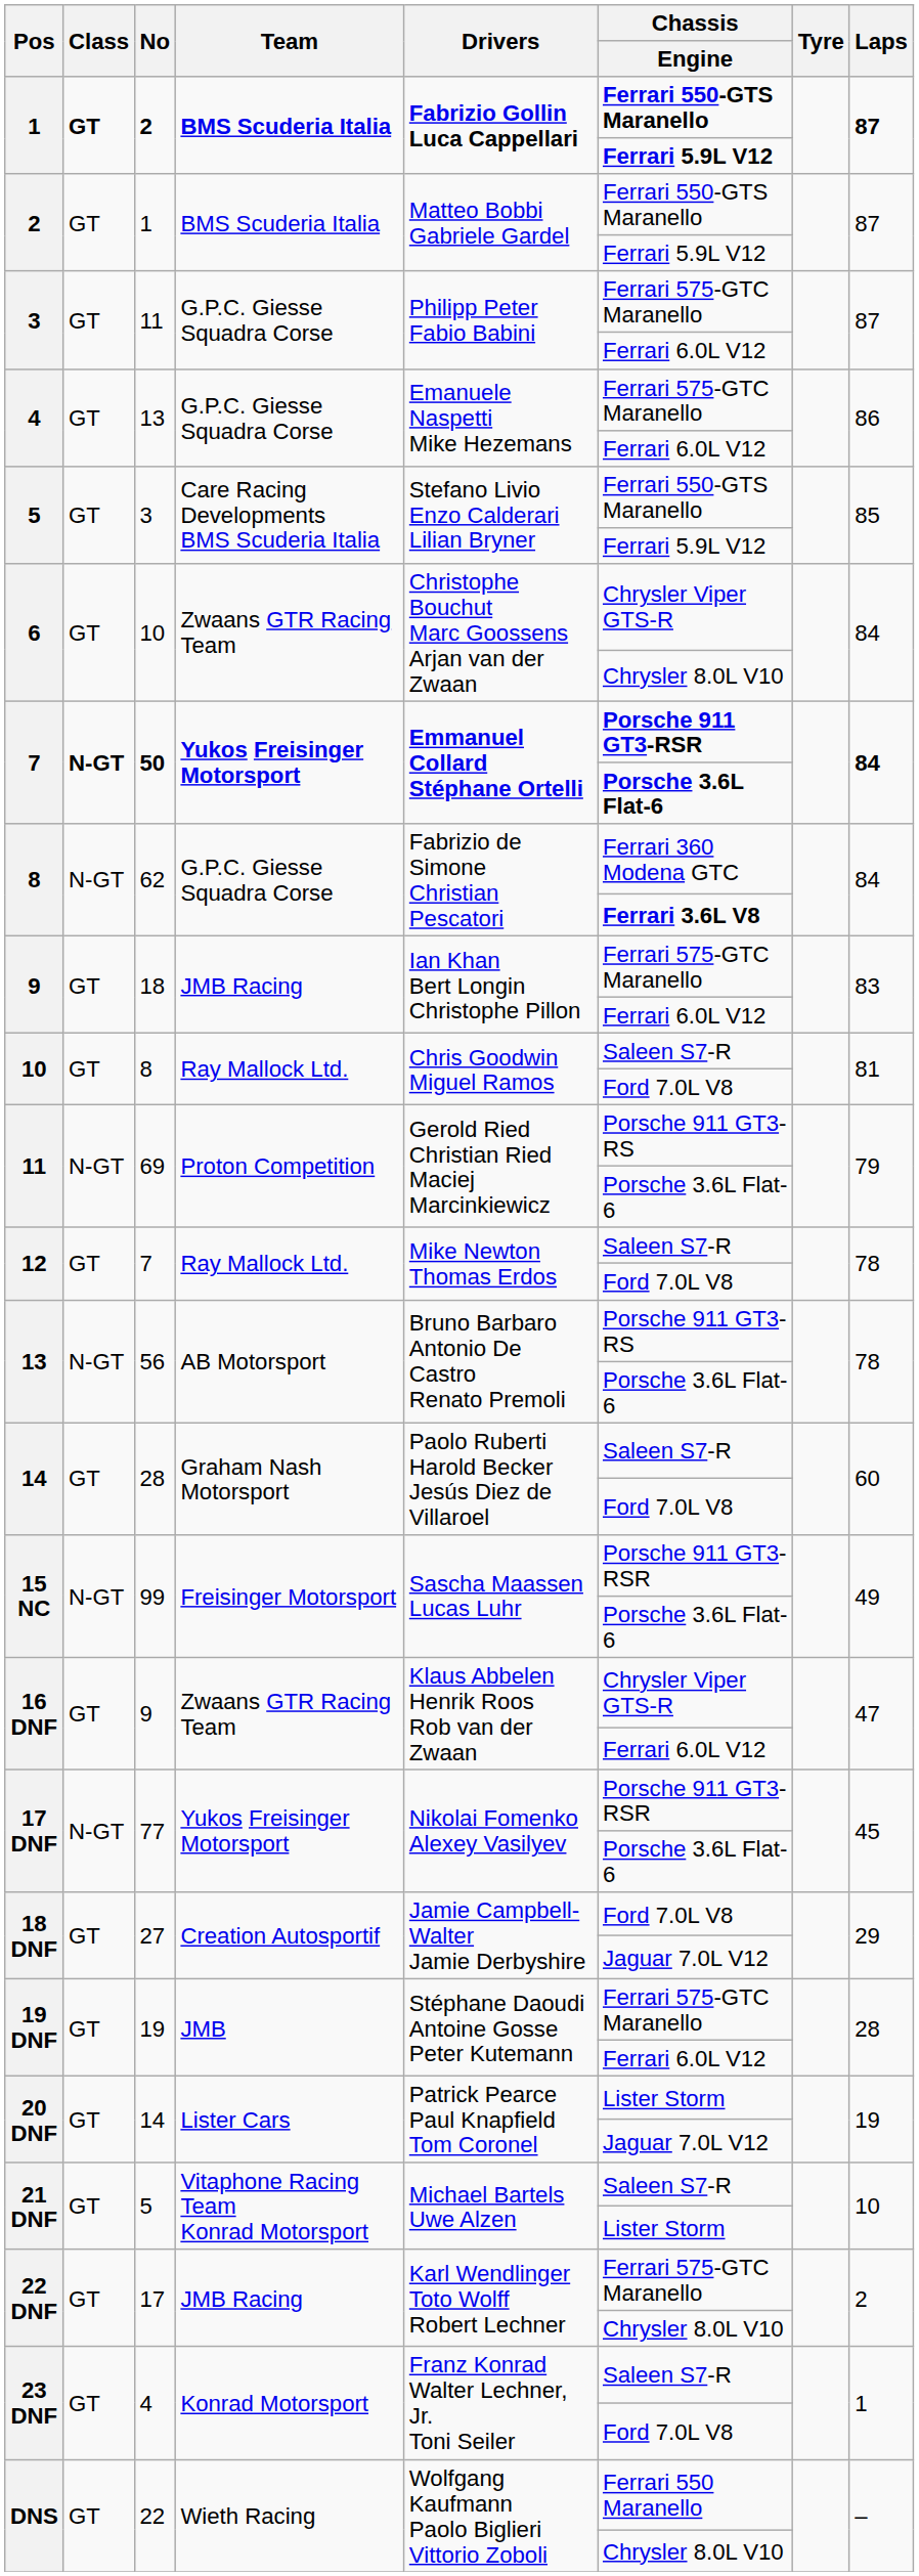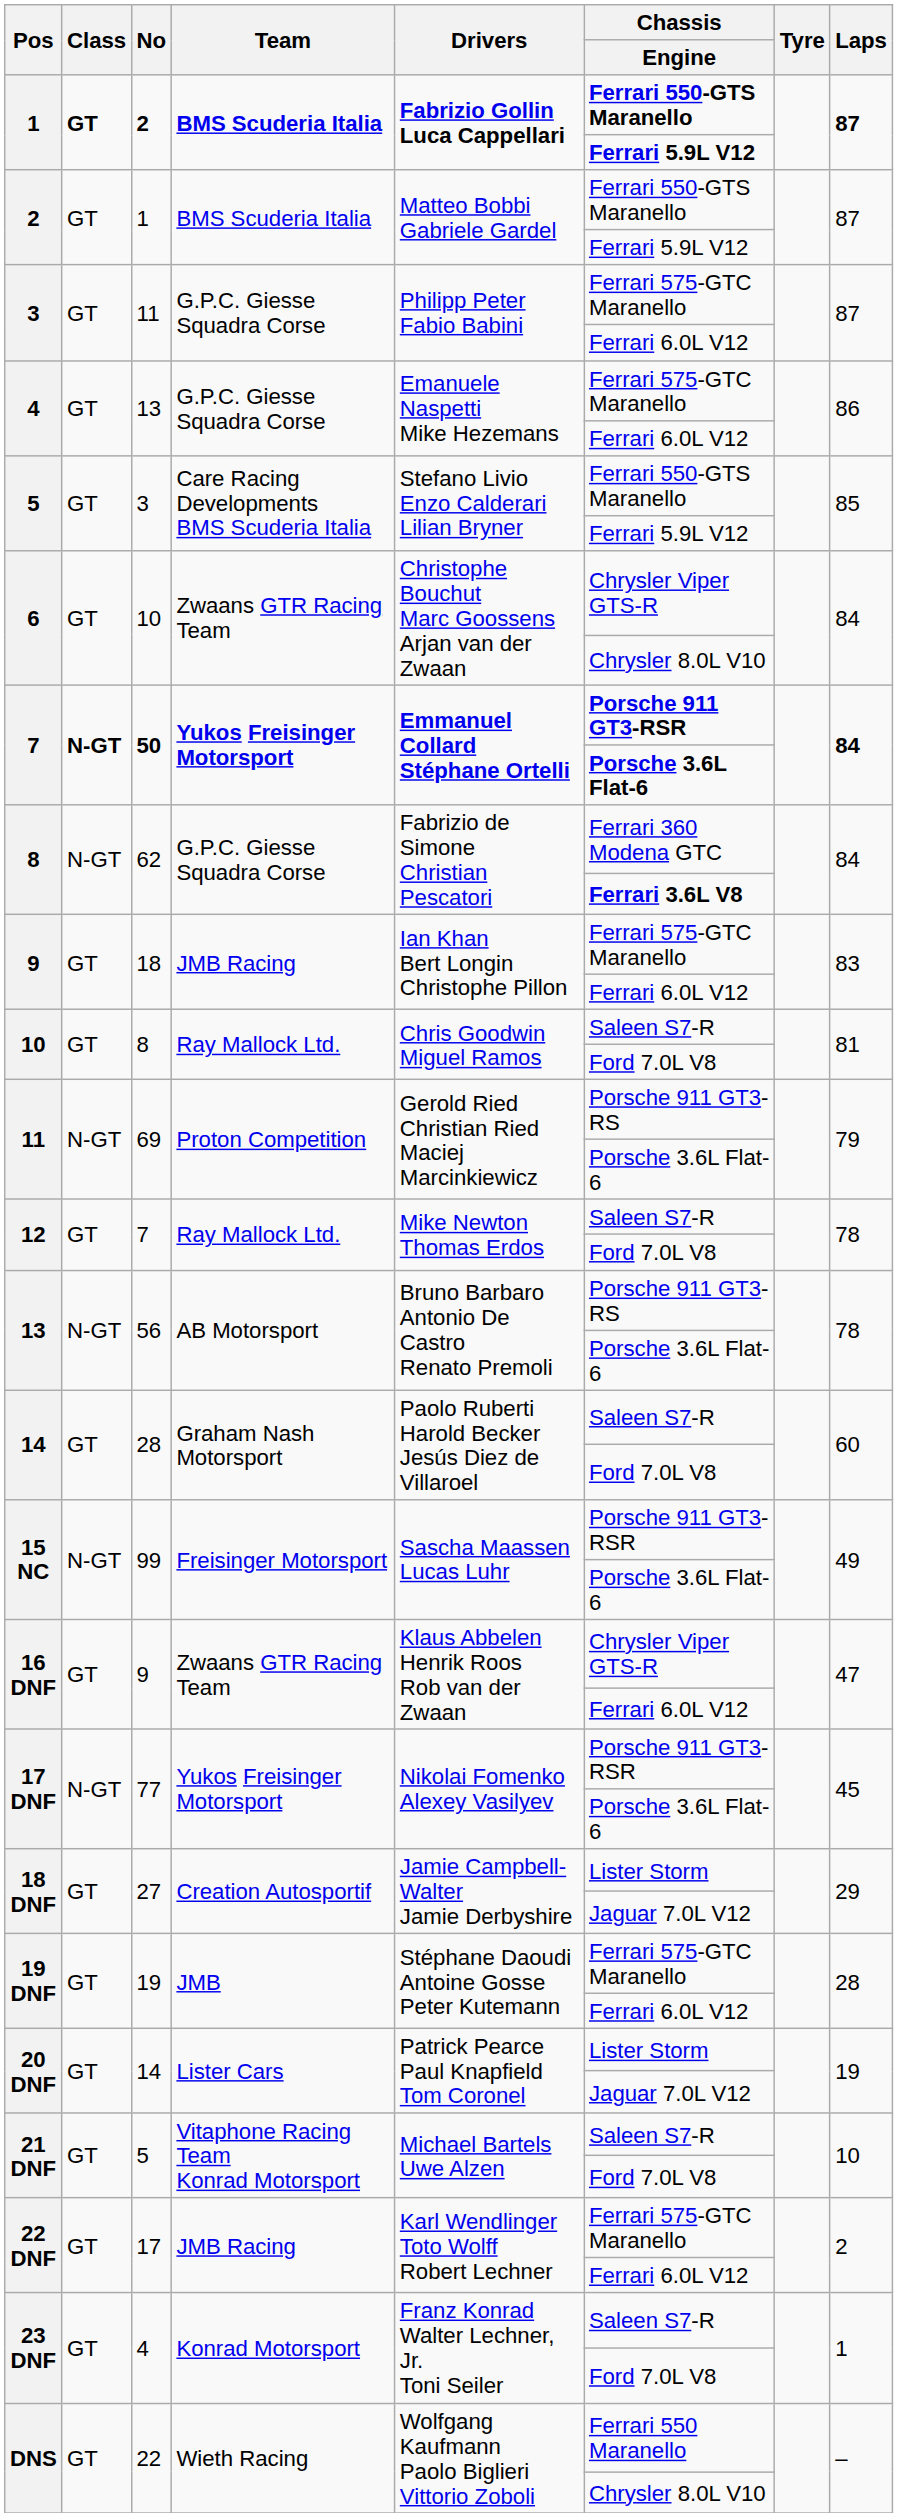row 37 | Chassis / Engine: Ford 7.0L V8 -> Lister Storm
row 44 | Chassis / Engine: Lister Storm -> Ford 7.0L V8
row 46 | Chassis / Engine: Chrysler 8.0L V10 -> Ferrari 6.0L V12
